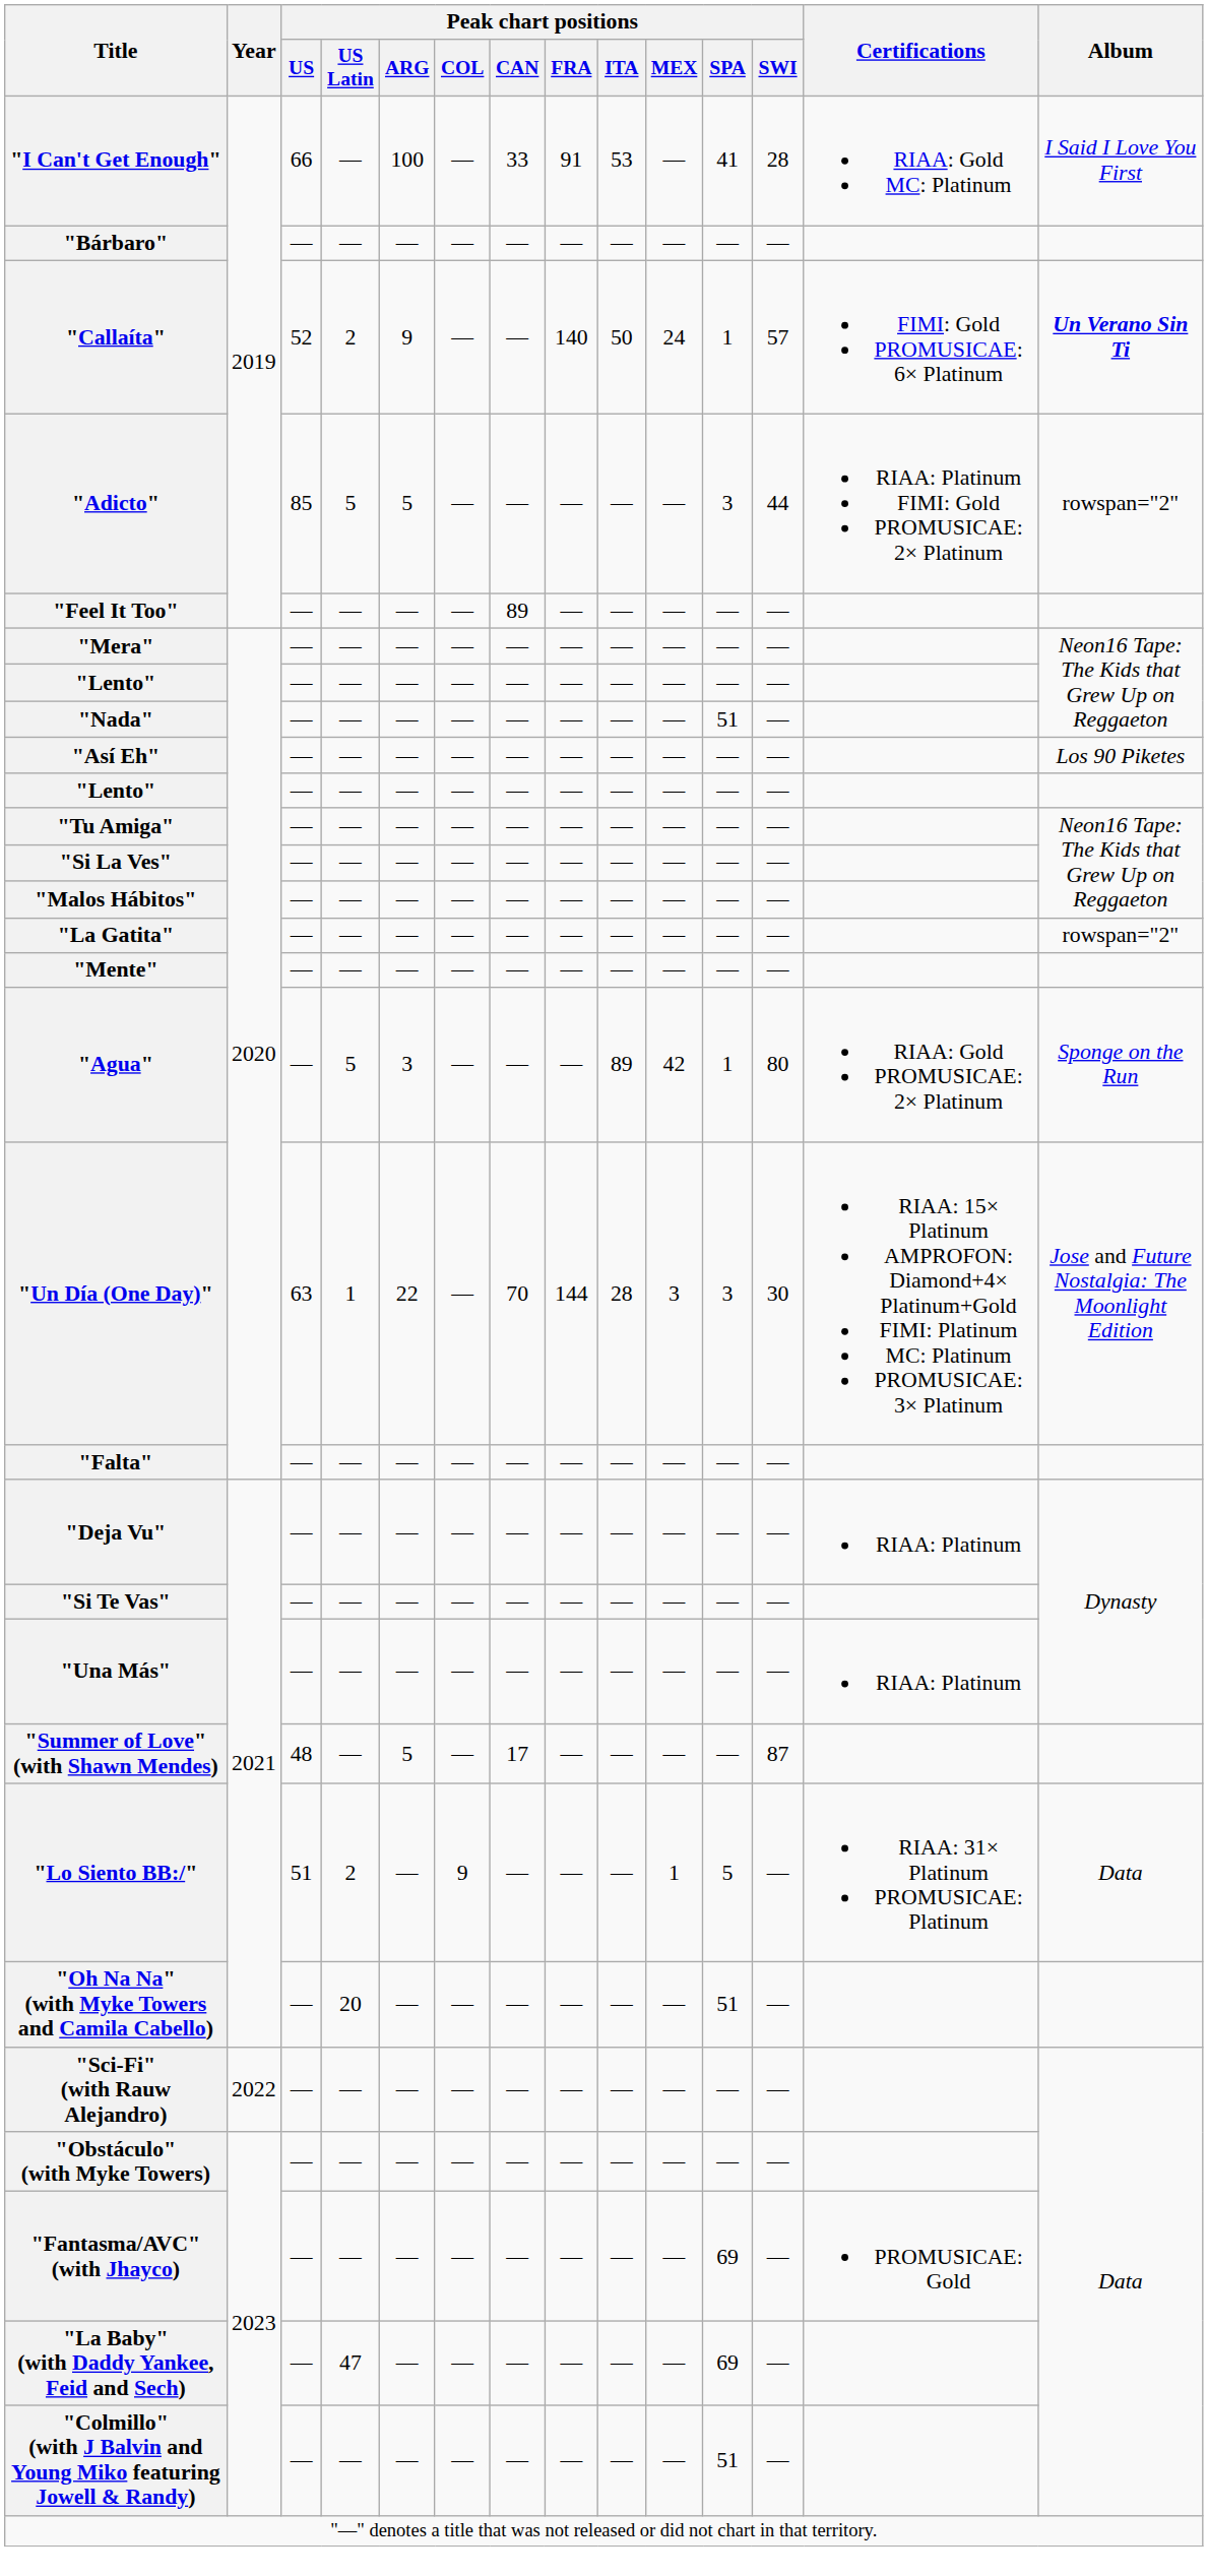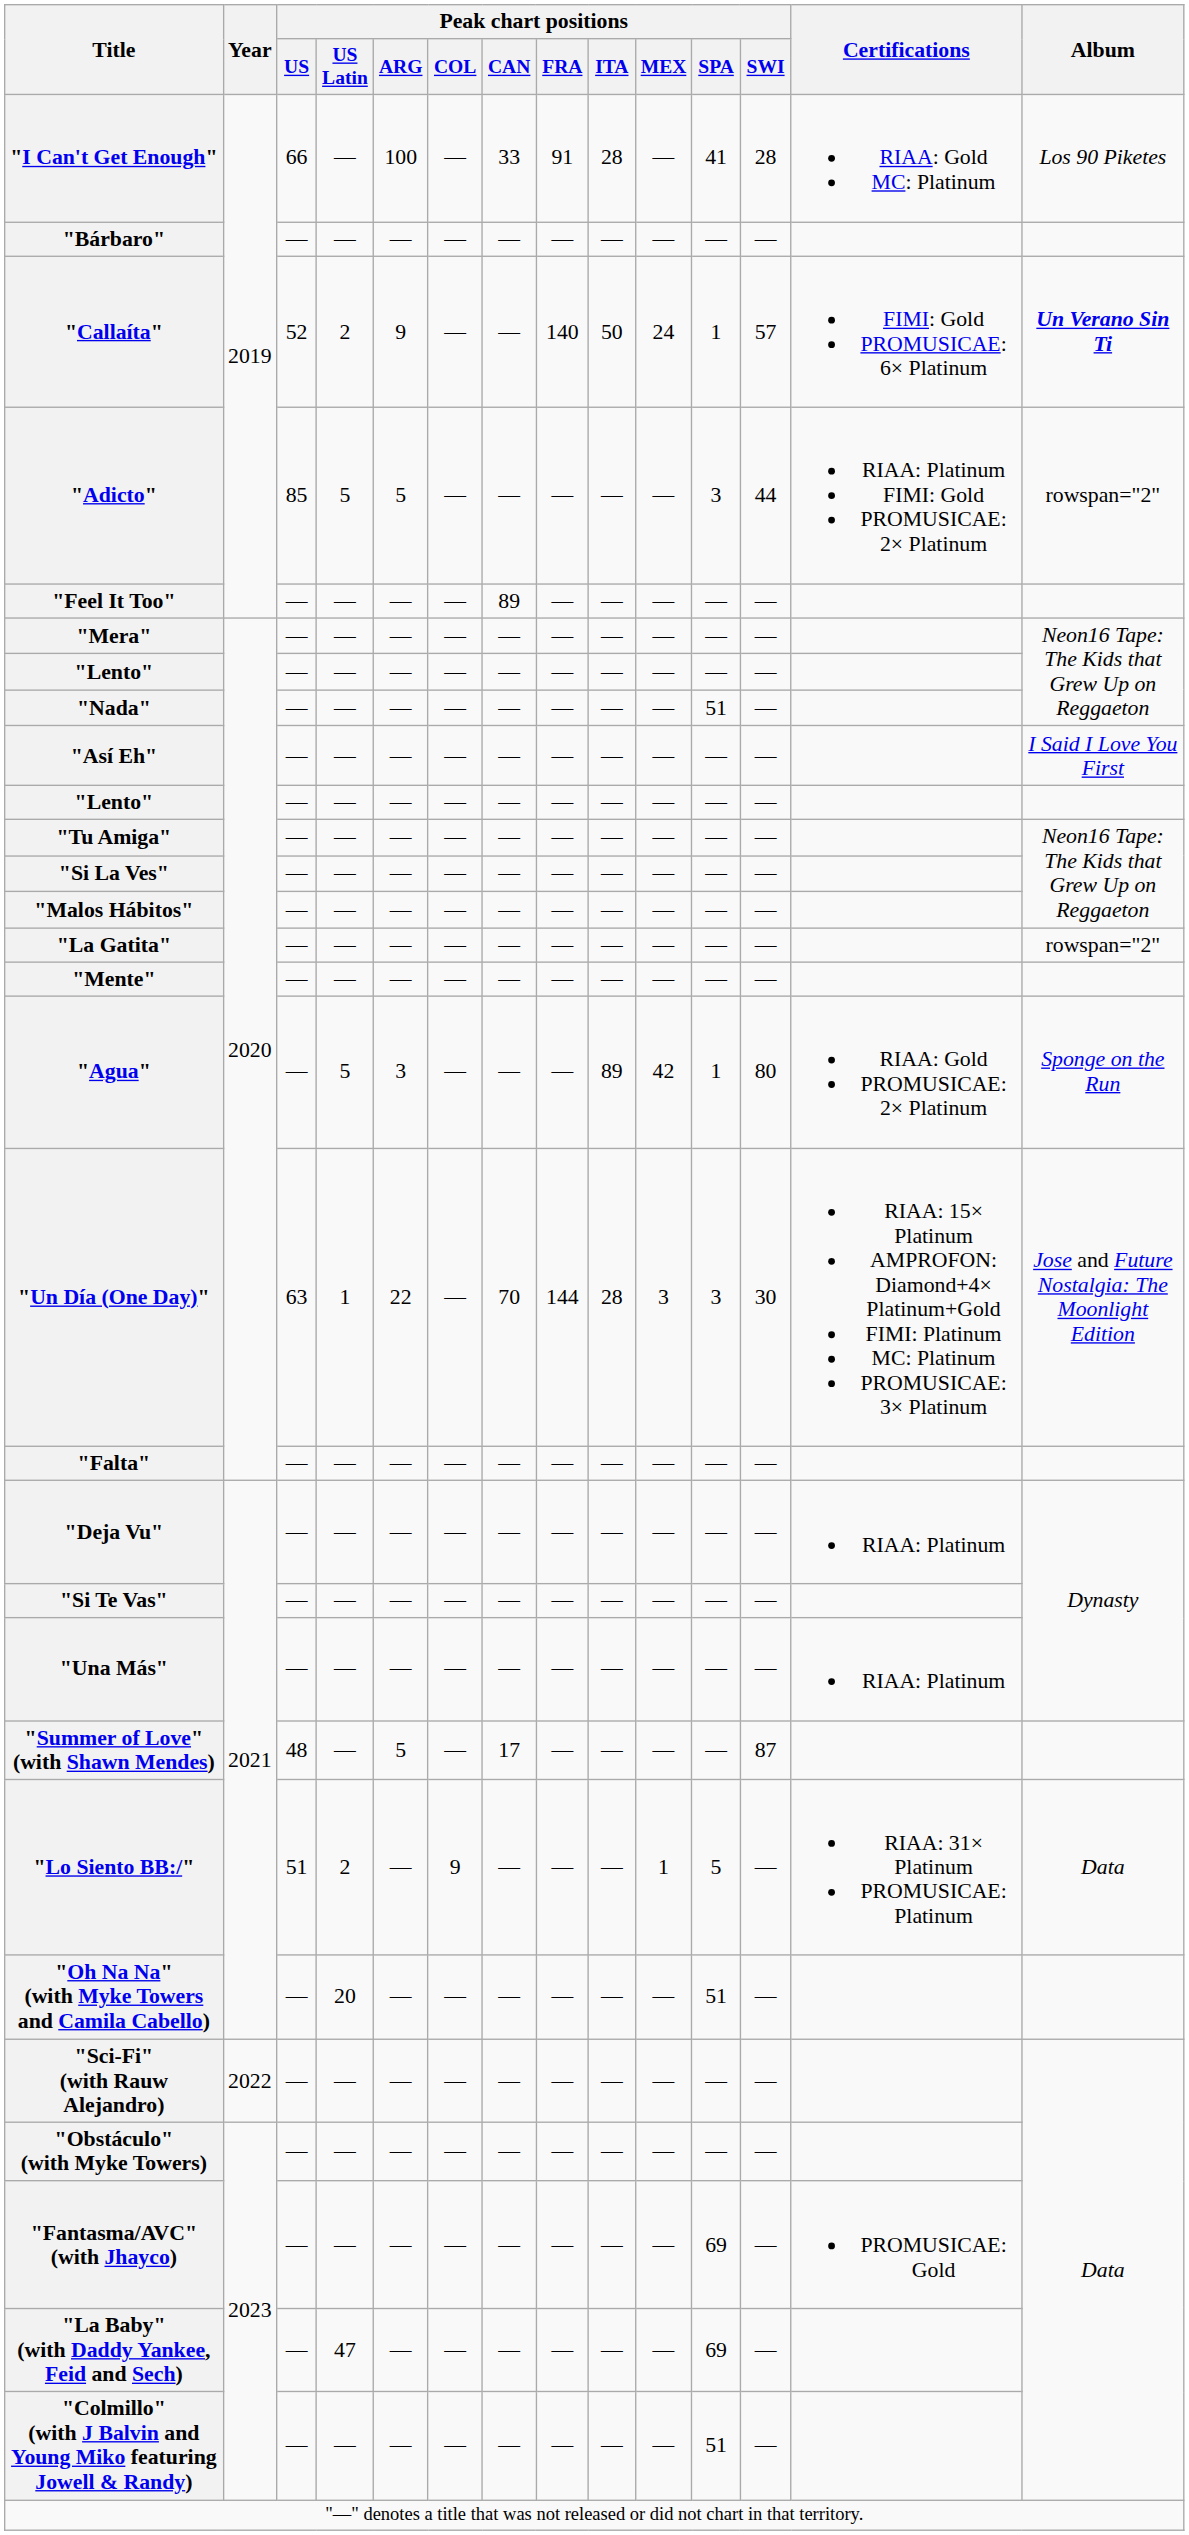"I Can't Get Enough" | Peak chart positions / ITA: 53 -> 28
"I Can't Get Enough" | Album: I Said I Love You First -> Los 90 Piketes
"Así Eh" | Album: Los 90 Piketes -> I Said I Love You First
